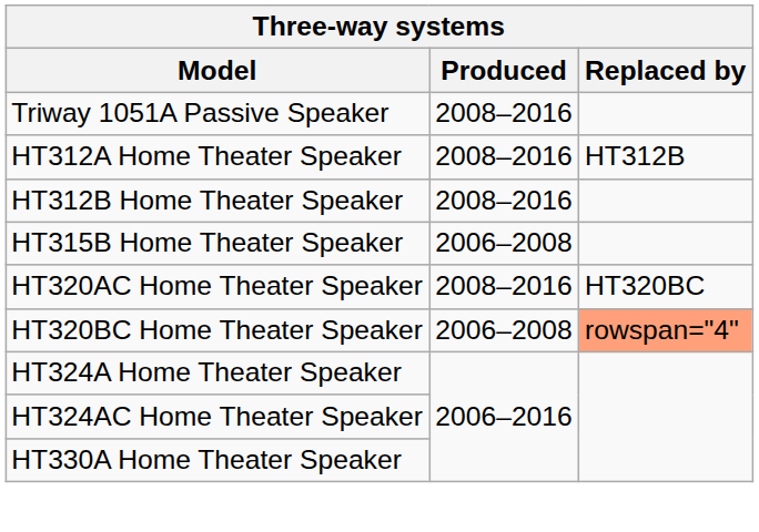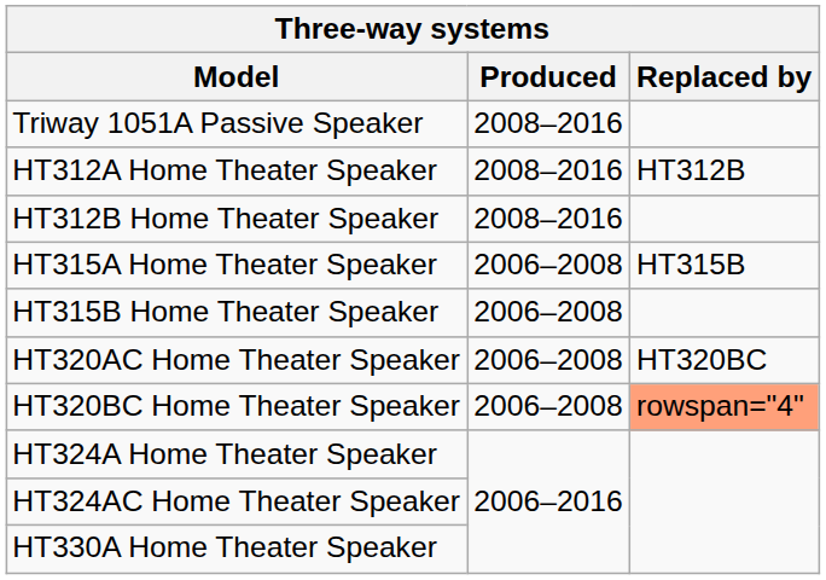+ row: HT315A Home Theater Speaker | 2006–2008 | HT315B
HT320AC Home Theater Speaker | Produced: 2008–2016 -> 2006–2008
